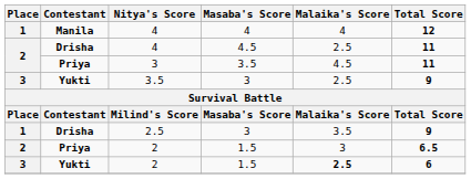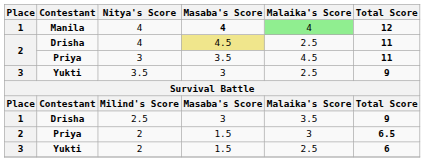Manila / 4 | Masaba's Score: normal -> bold
Manila / 4 | Malaika's Score: no background -> lightgreen background
Drisha / 4 | Masaba's Score: no background -> khaki background
Yukti / 2 | Malaika's Score: bold -> normal
